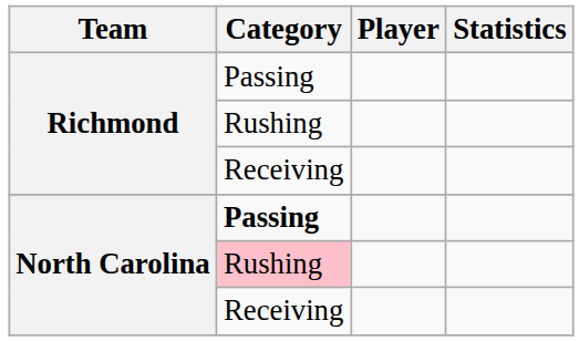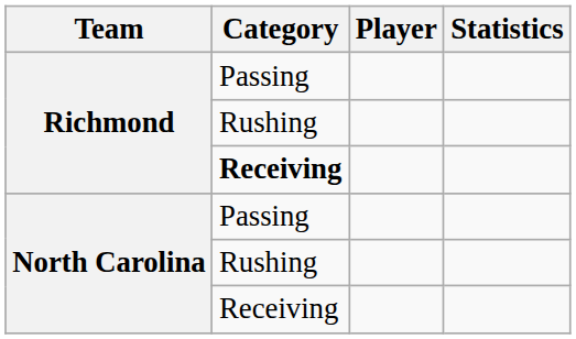Richmond / Receiving | Category: normal -> bold
North Carolina / Passing | Category: bold -> normal
North Carolina / Rushing | Category: pink background -> no background
